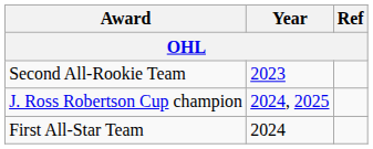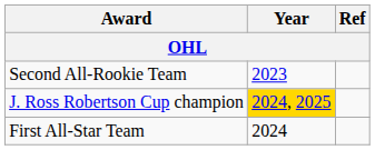J. Ross Robertson Cup champion | Year: no background -> gold background
